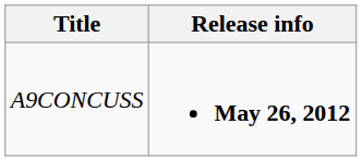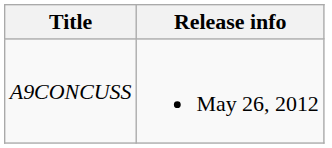A9CONCUSS | Release info: bold -> normal
